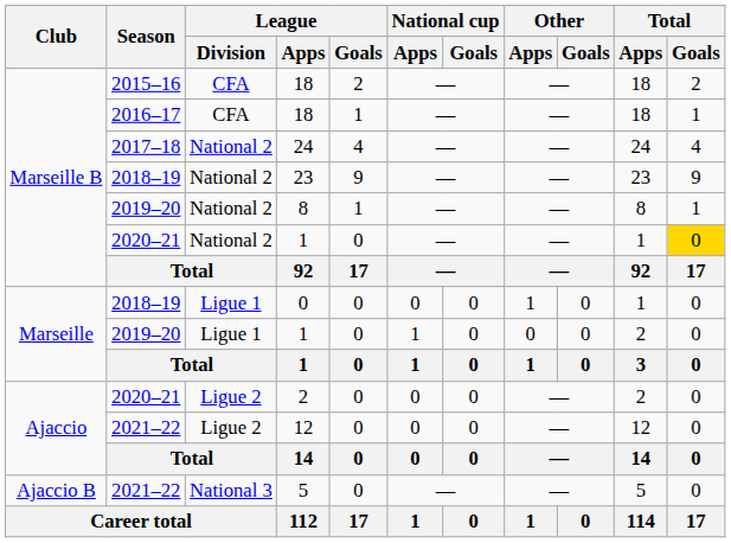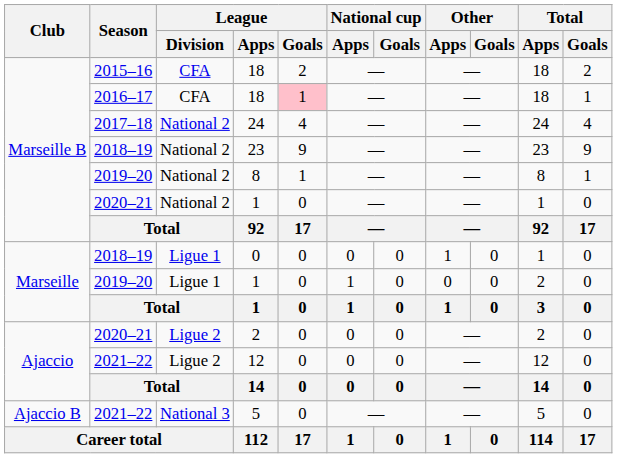2016–17 / 18 | League / Goals: no background -> pink background
2020–21 / 1 | Total / Goals: gold background -> no background
